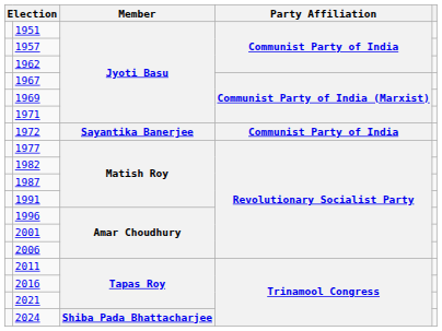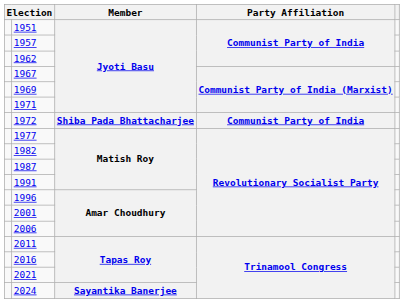1972 | Member: Sayantika Banerjee -> Shiba Pada Bhattacharjee
2024 | Member: Shiba Pada Bhattacharjee -> Sayantika Banerjee
